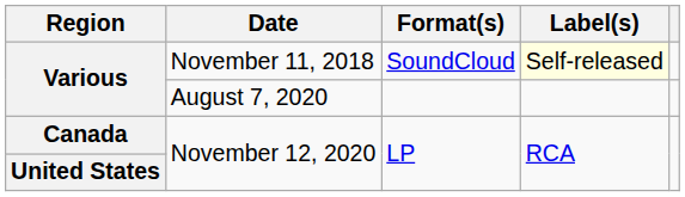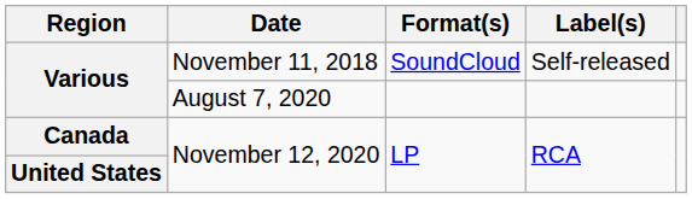November 11, 2018 | Label(s): lightyellow background -> no background
